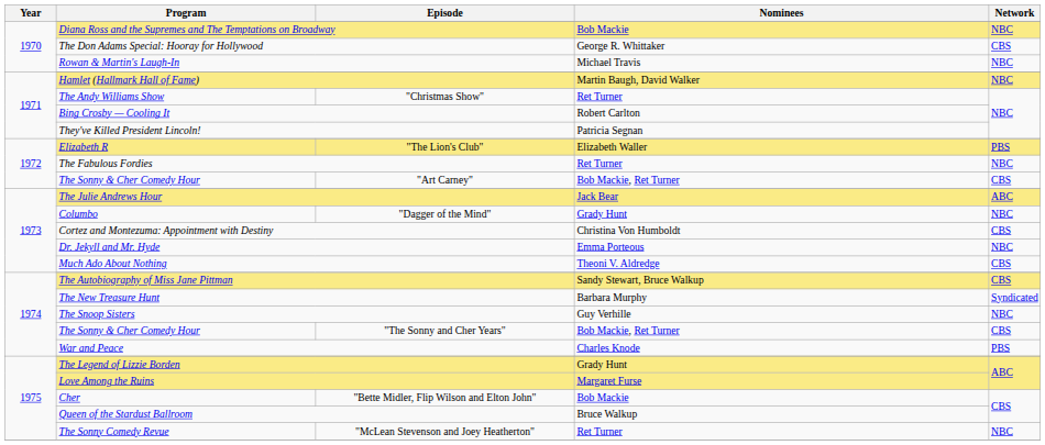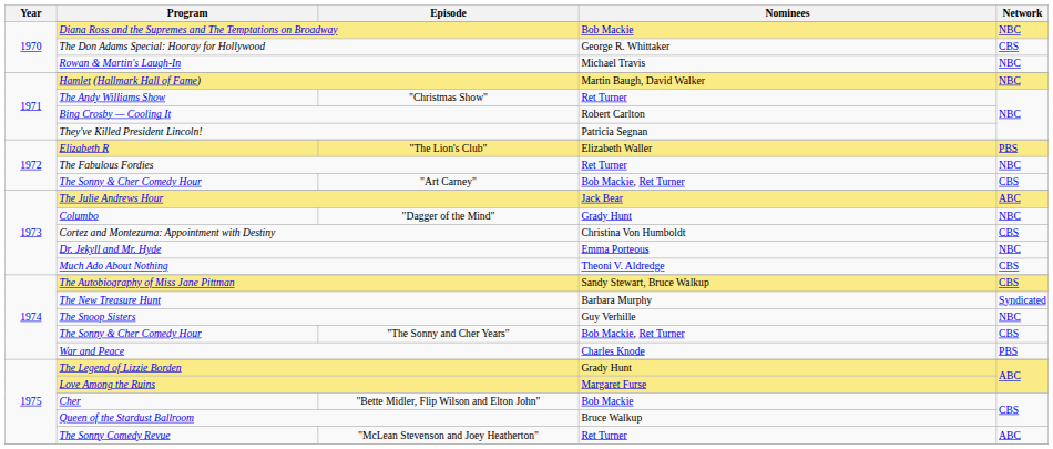"McLean Stevenson and Joey Heatherton" | Network: NBC -> ABC
